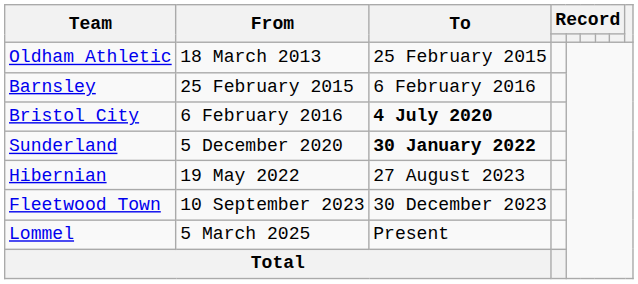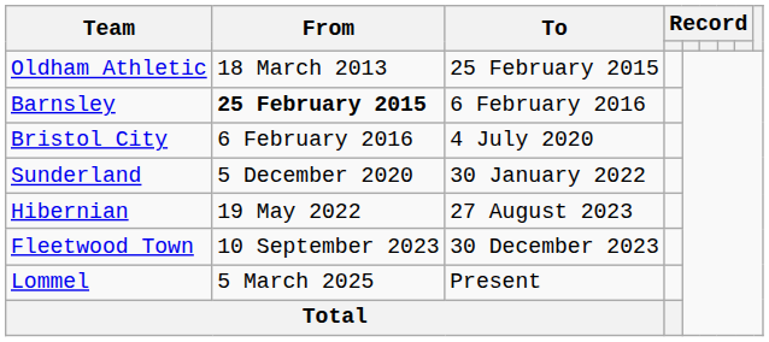Barnsley | From: normal -> bold
Bristol City | To: bold -> normal
Sunderland | To: bold -> normal
